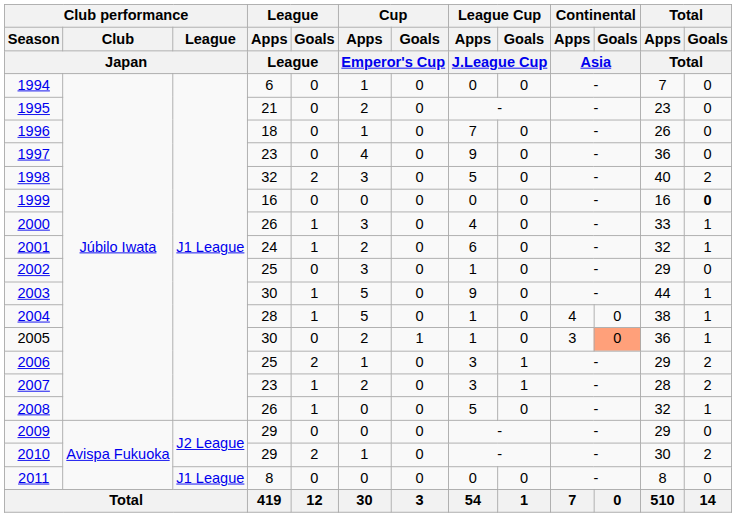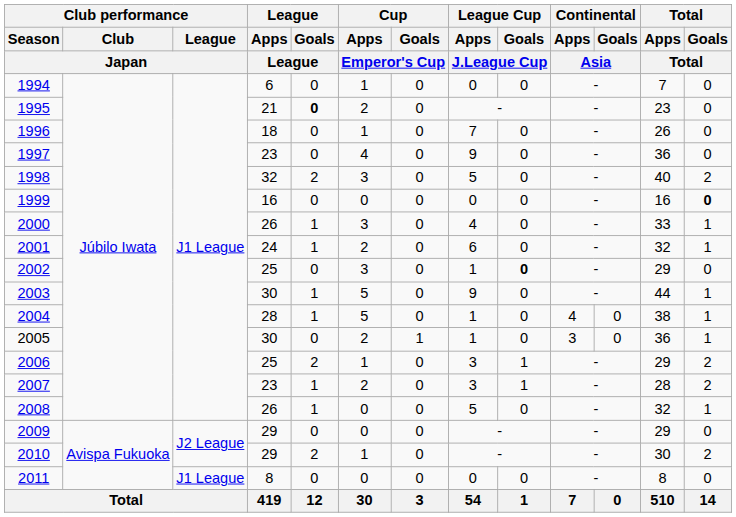1995 | League / Goals / League: normal -> bold
2002 | League Cup / Goals / J.League Cup: normal -> bold
2005 | Continental / Goals / Asia: lightsalmon background -> no background
